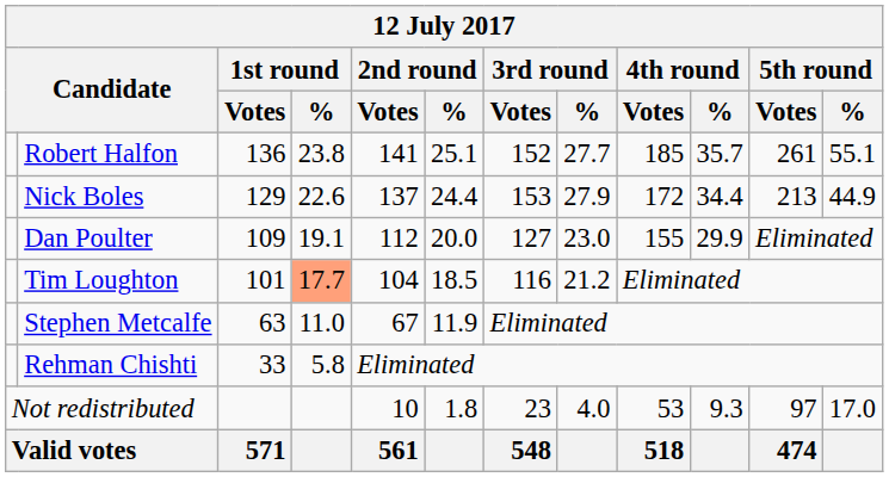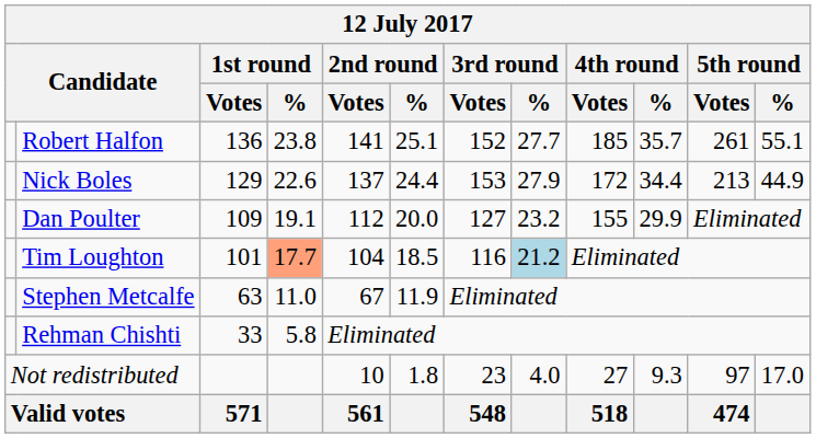Dan Poulter | 3rd round / %: 23.0 -> 23.2
Tim Loughton | 3rd round / %: no background -> lightblue background
Not redistributed | 4th round / Votes: 53 -> 27
